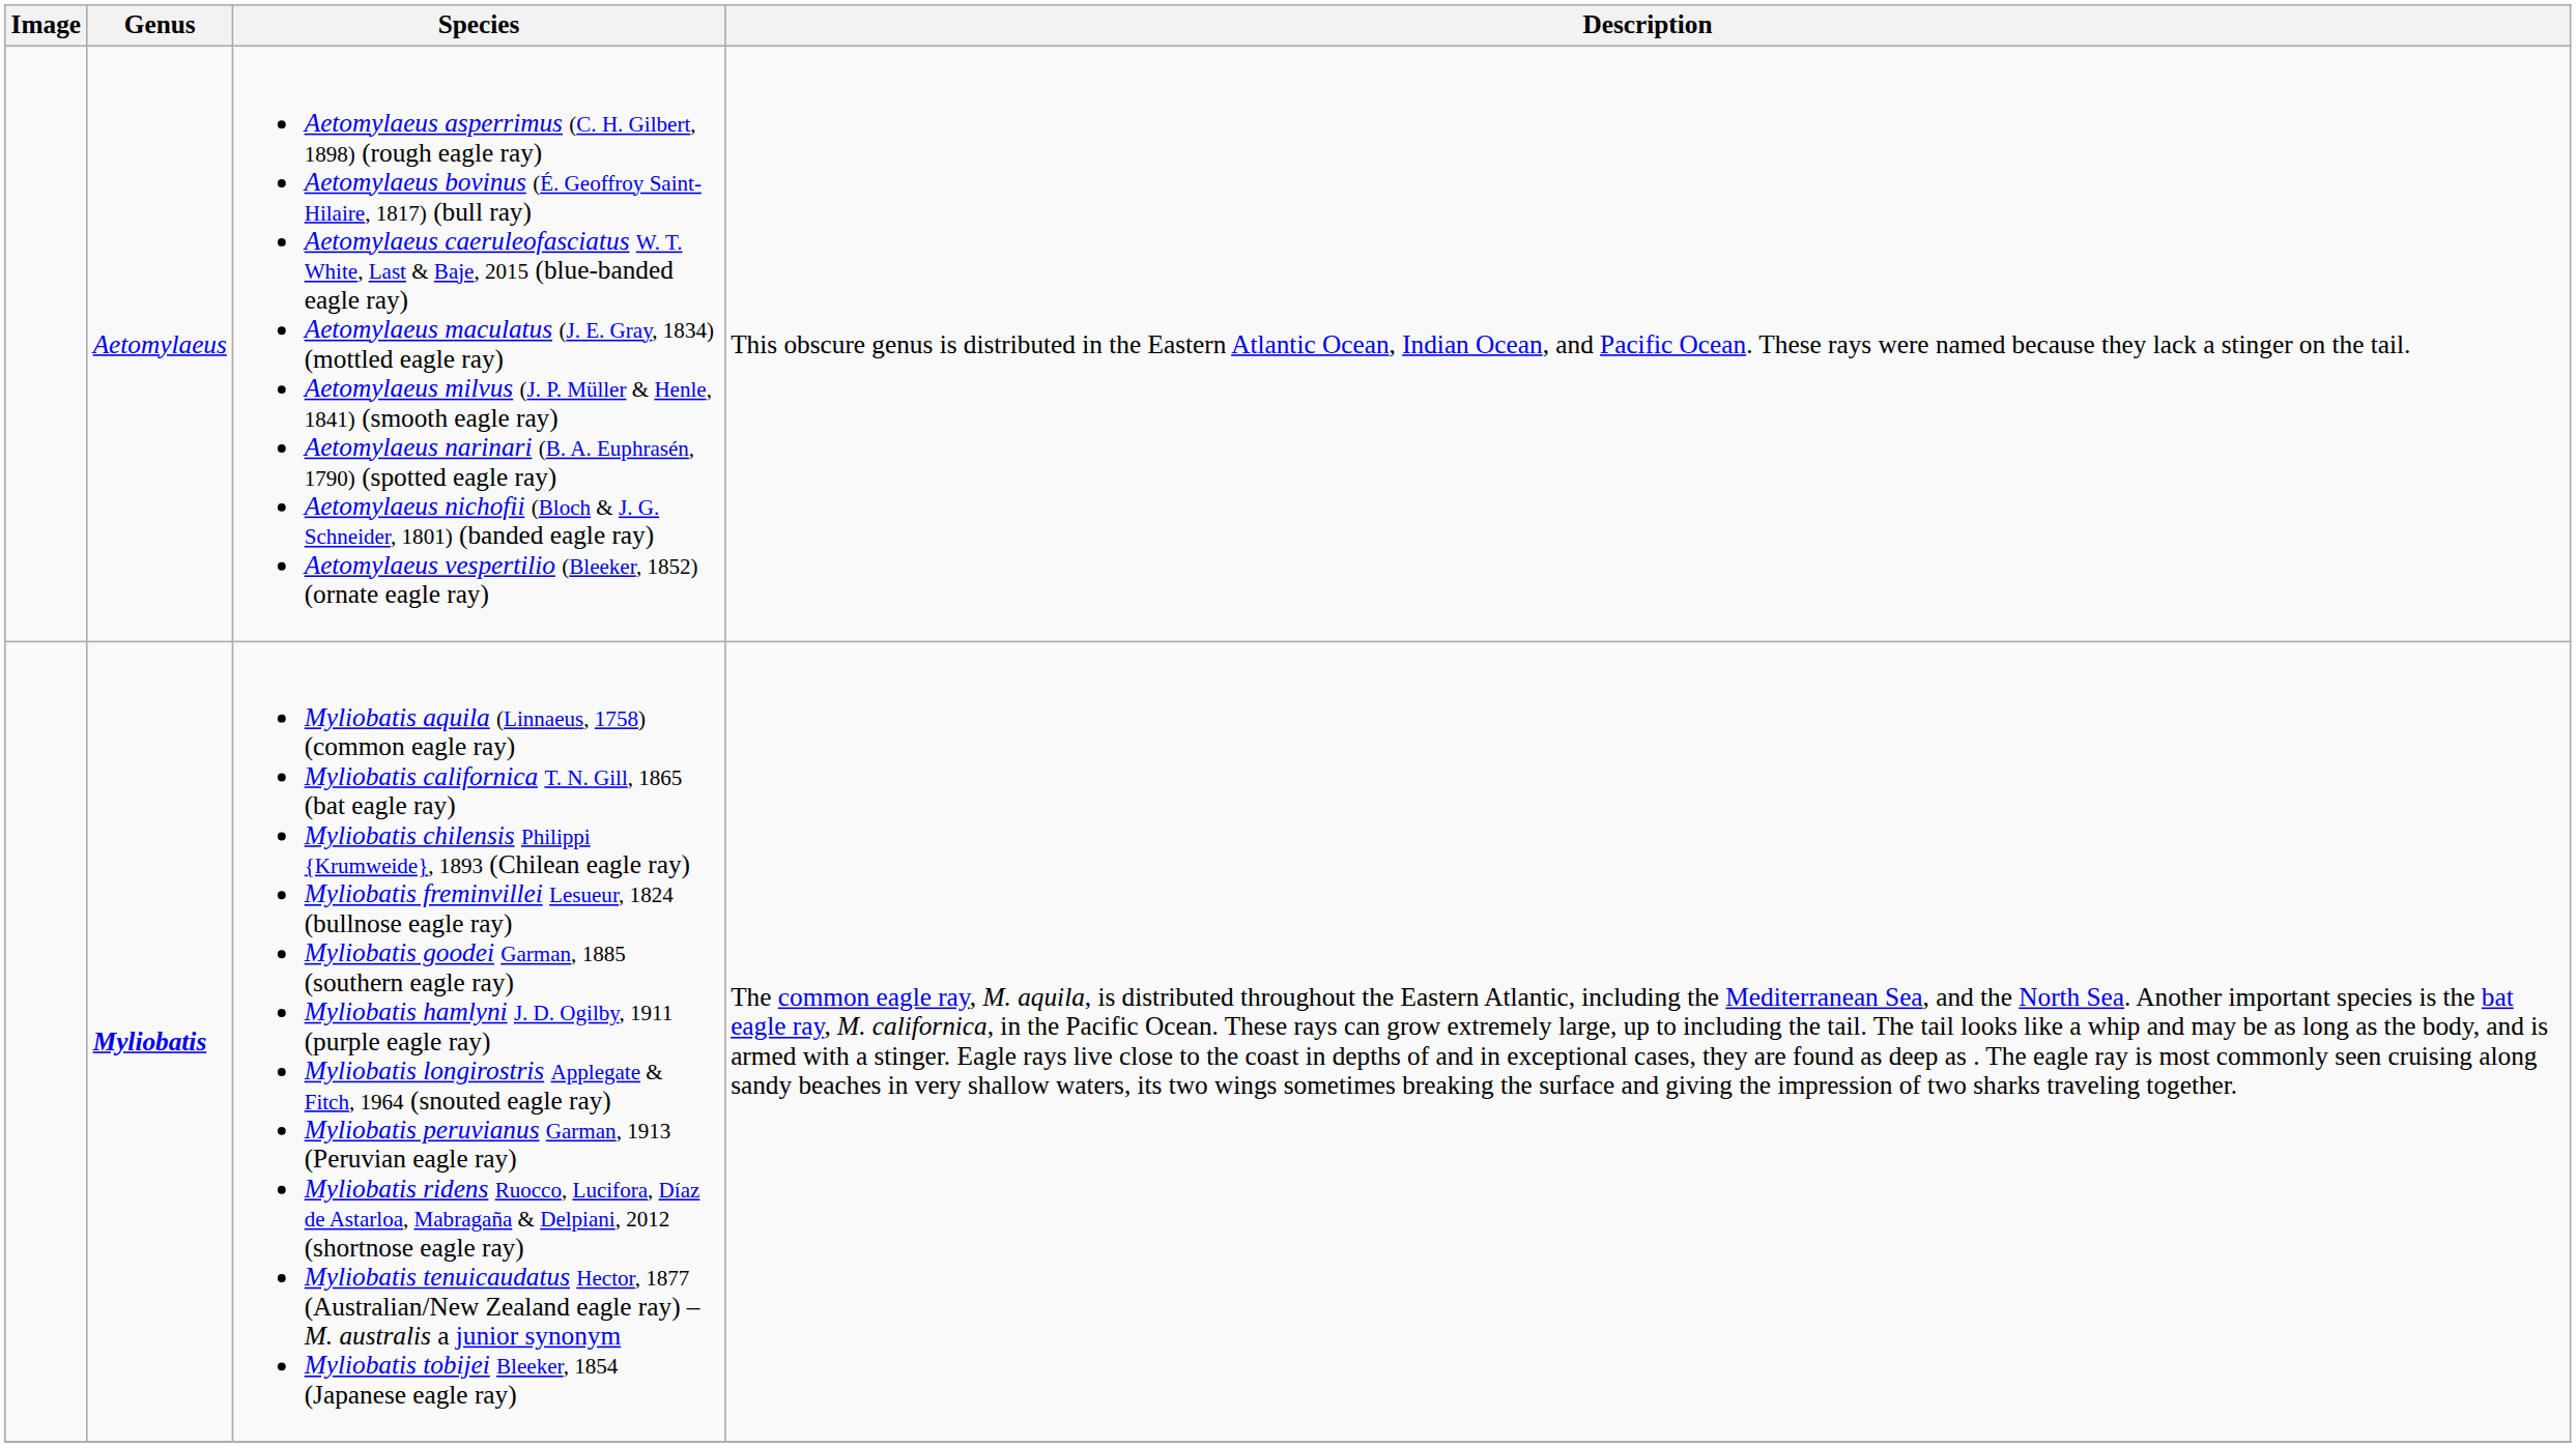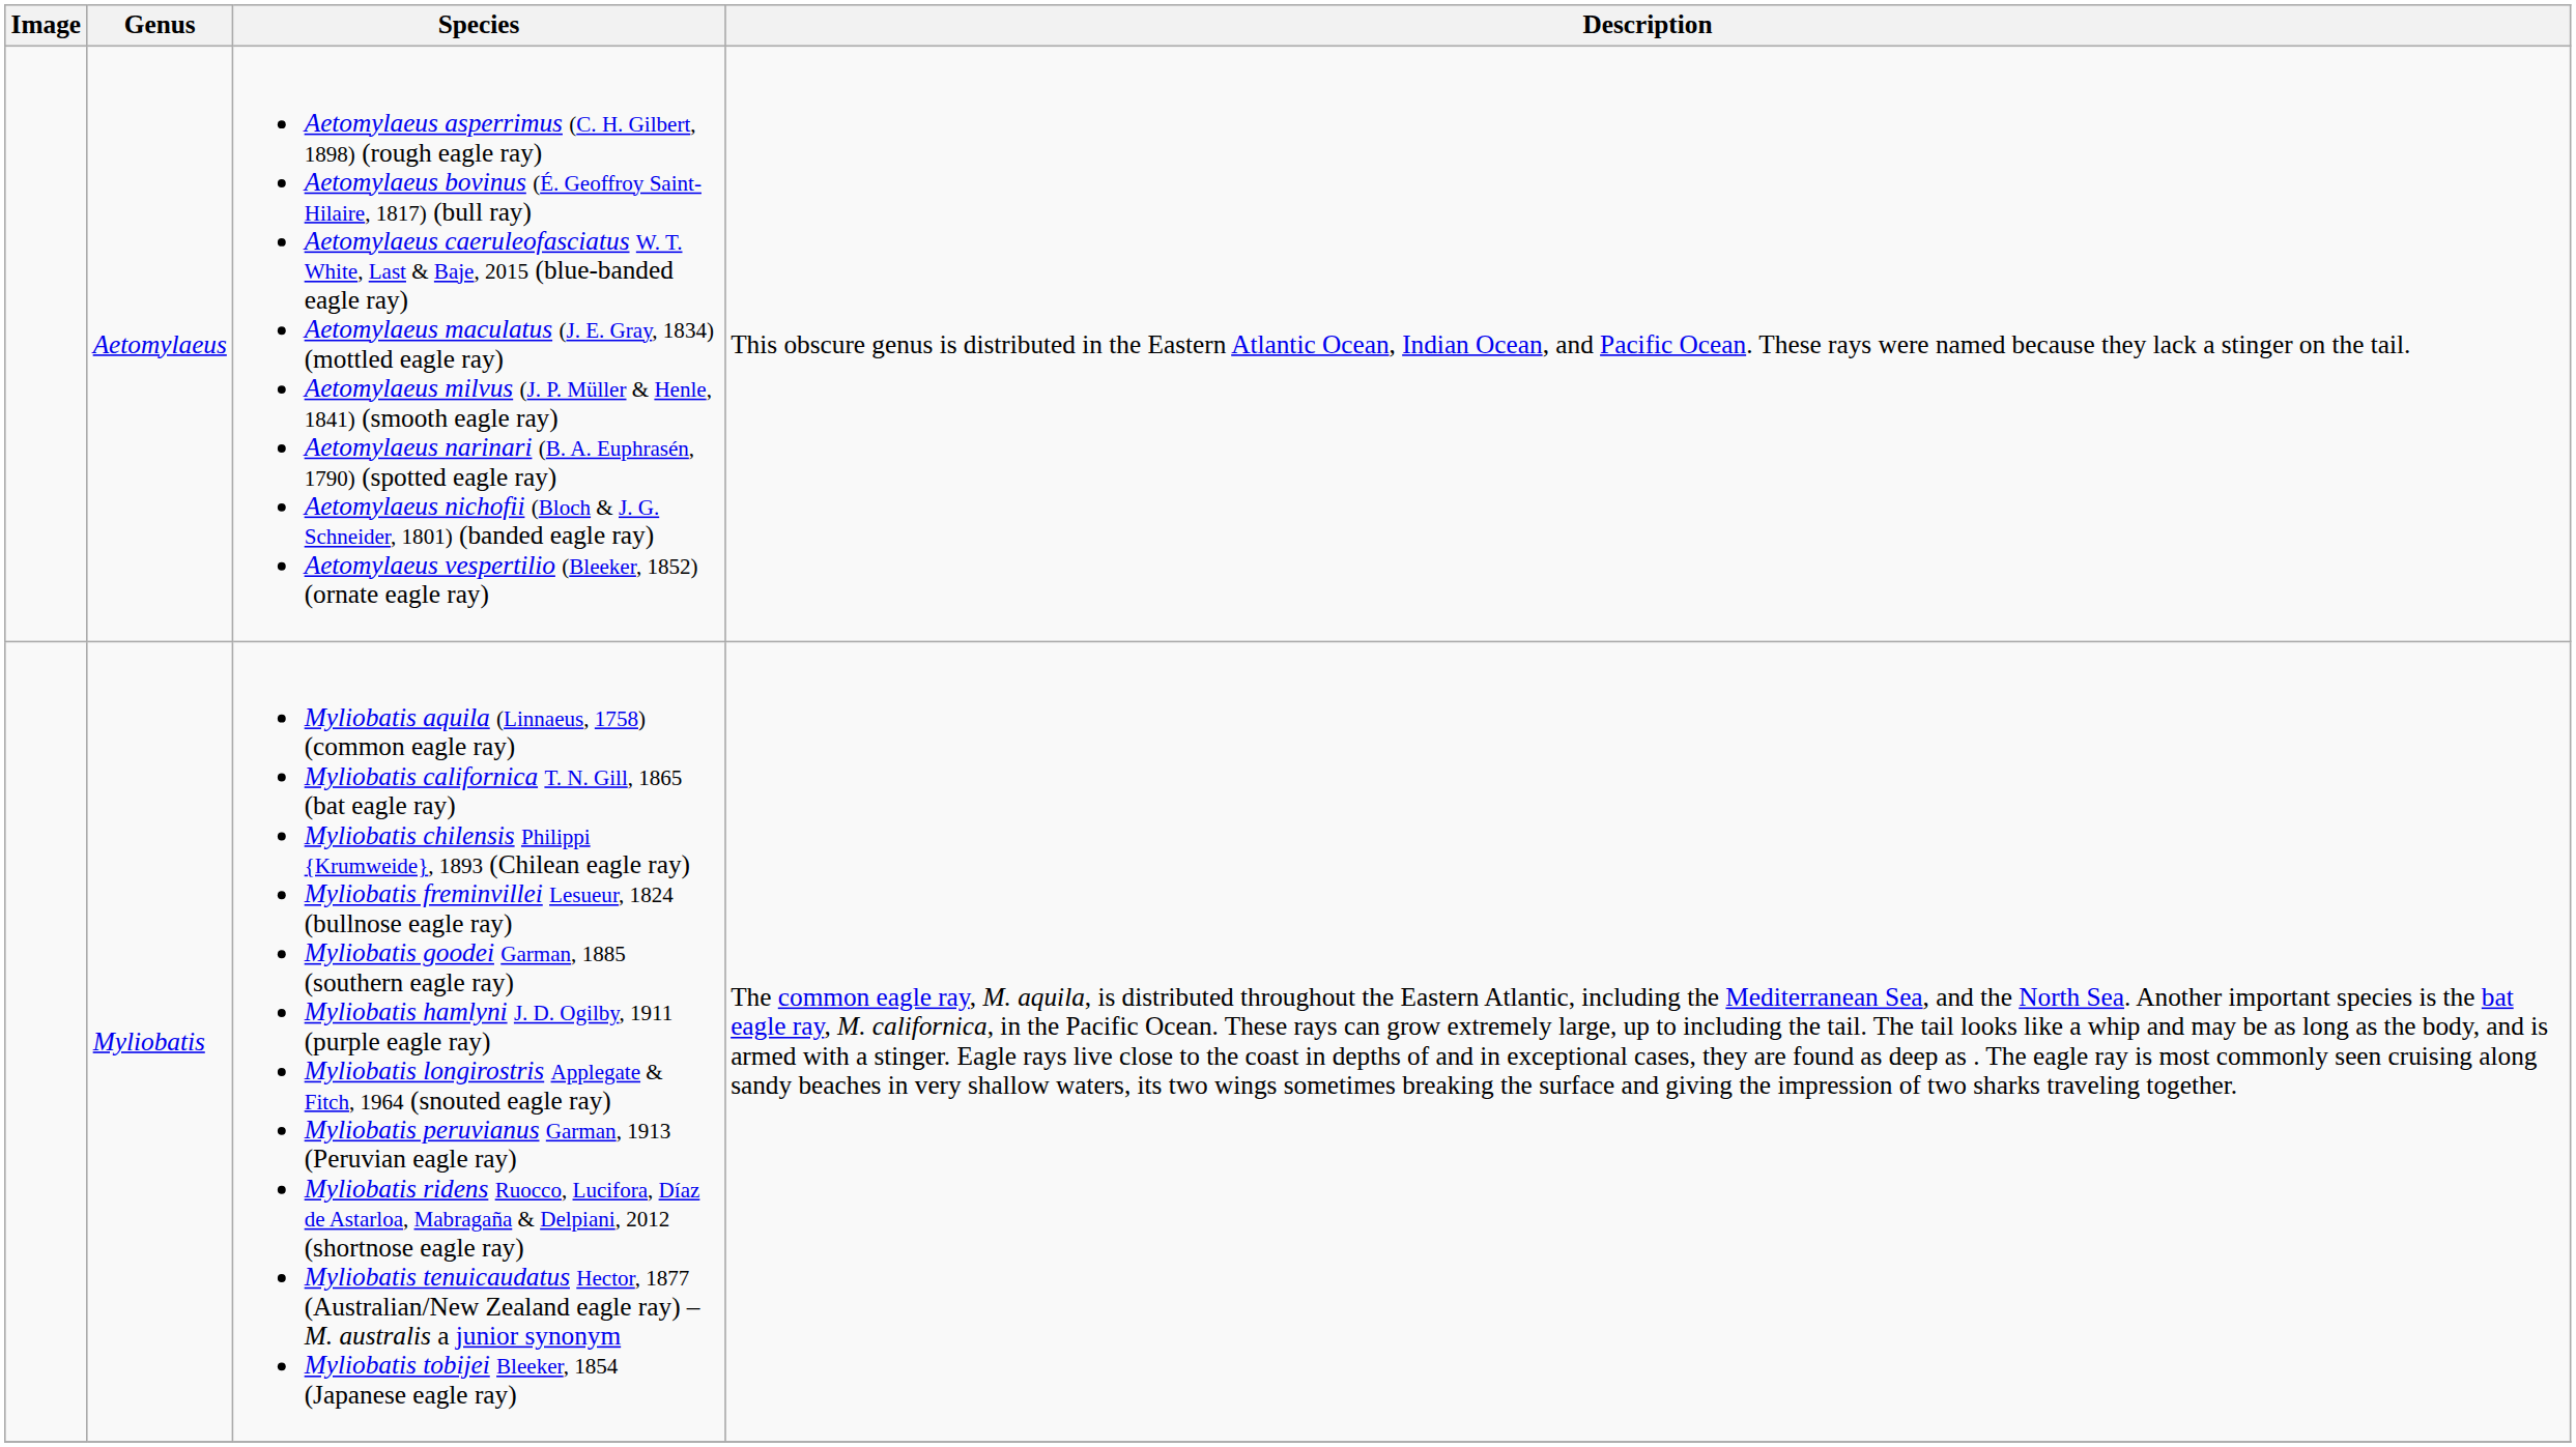Myliobatis | Genus: bold -> normal
